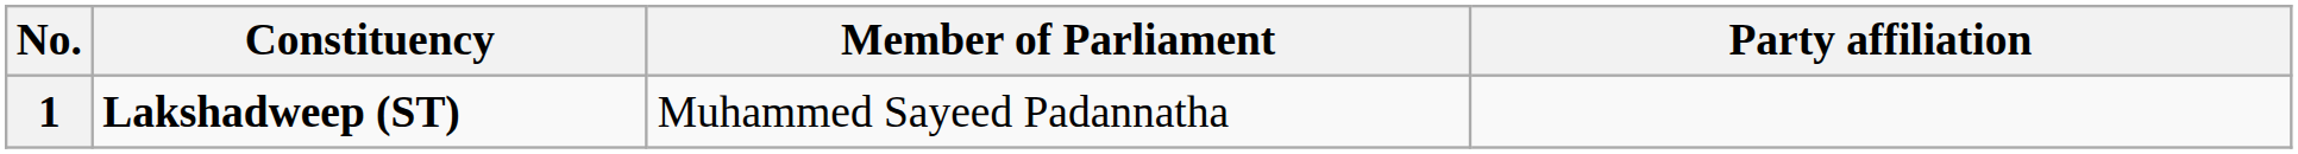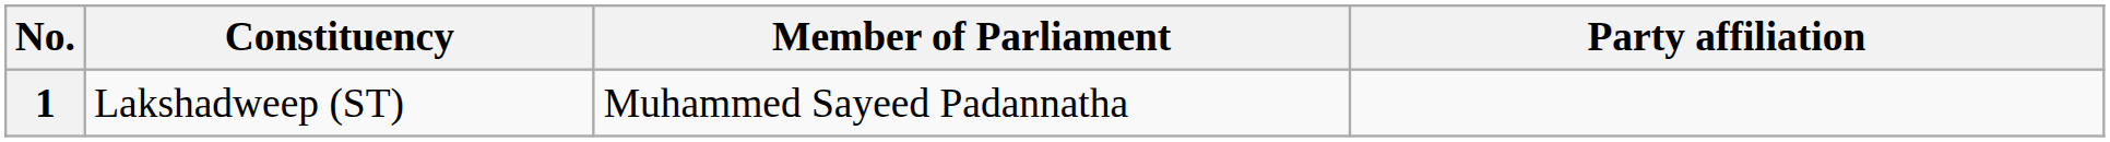1 | Constituency: bold -> normal
